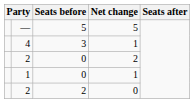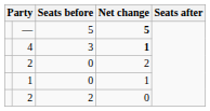— | Net change: normal -> bold
4 | Net change: normal -> bold
